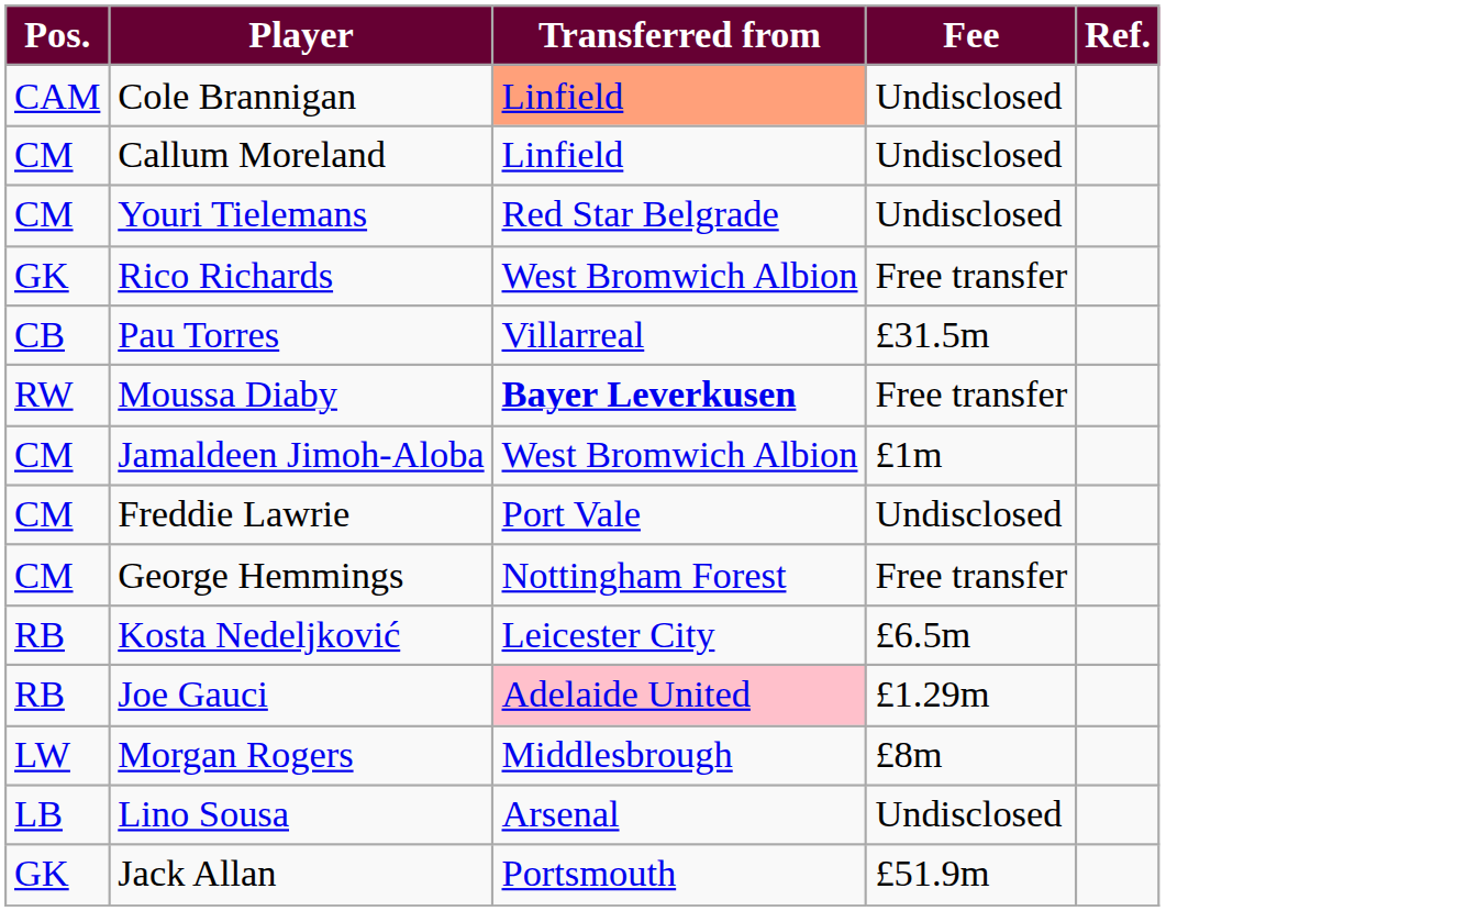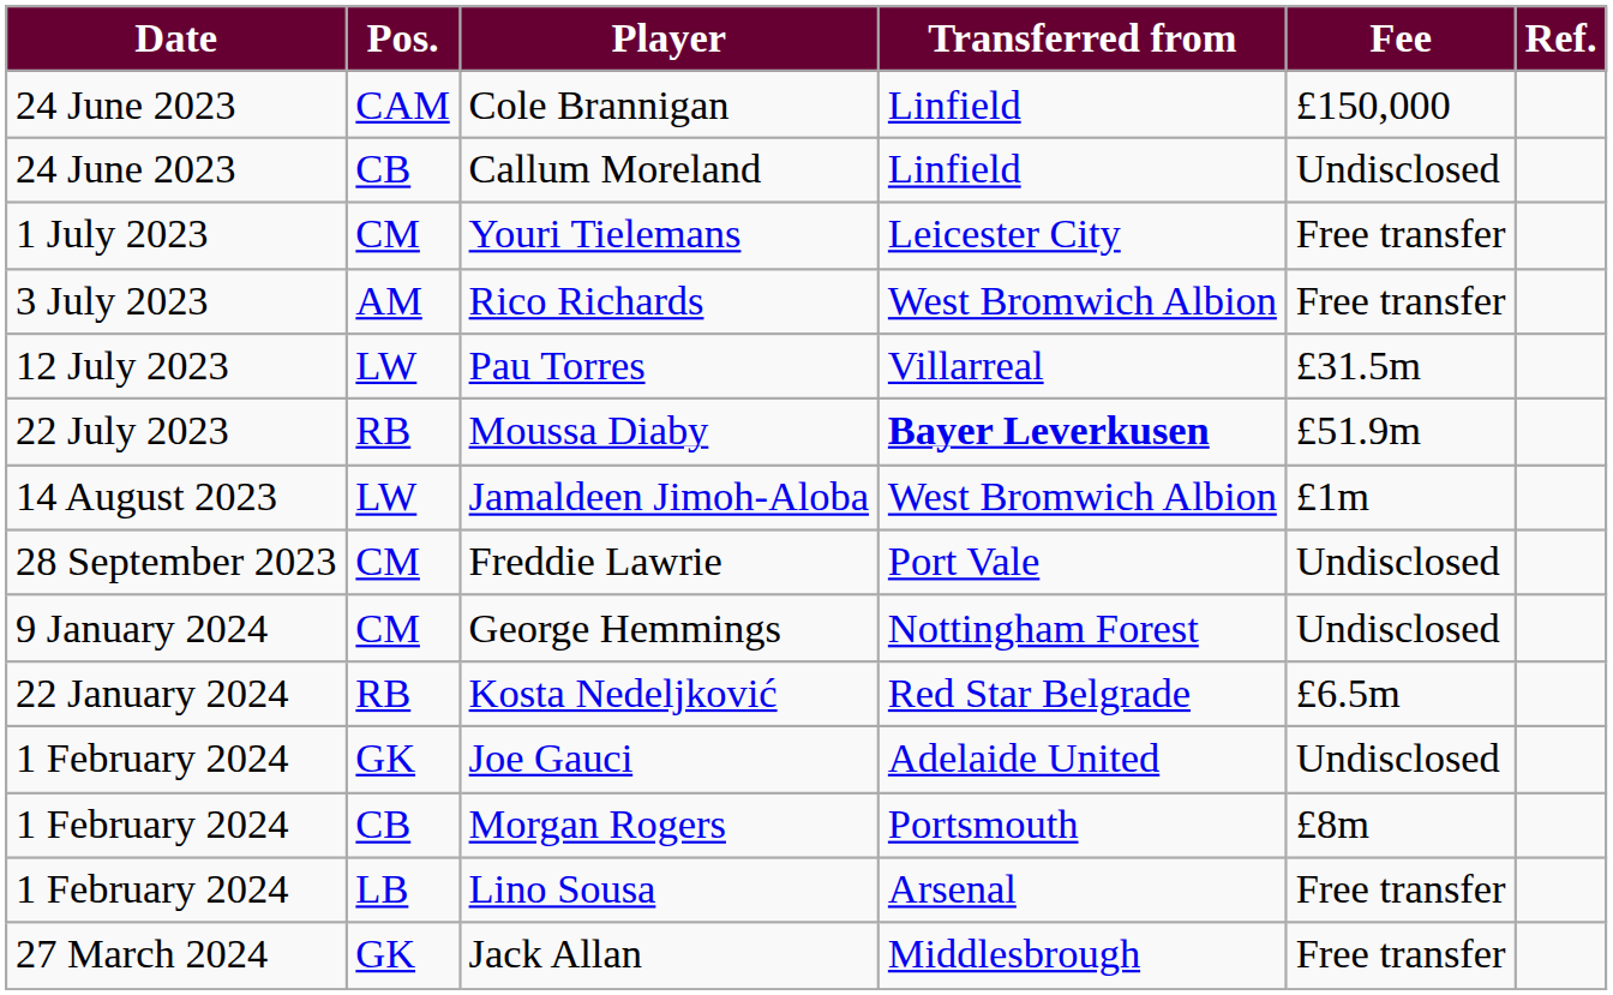+ column: Date | 24 June 2023 | 24 June 2023 | 1 July 2023 | 3 July 2023 | 12 July 2023 | 22 July 2023 | 14 August 2023 | 28 September 2023 | 9 January 2024 | 22 January 2024 | 1 February 2024 | 1 February 2024 | 1 February 2024 | 27 March 2024
Cole Brannigan | Transferred from: lightsalmon background -> no background
Cole Brannigan | Fee: Undisclosed -> £150,000
Callum Moreland | Pos.: CM -> CB
Youri Tielemans | Transferred from: Red Star Belgrade -> Leicester City
Youri Tielemans | Fee: Undisclosed -> Free transfer
Rico Richards | Pos.: GK -> AM
Pau Torres | Pos.: CB -> LW
Moussa Diaby | Pos.: RW -> RB
Moussa Diaby | Fee: Free transfer -> £51.9m
Jamaldeen Jimoh-Aloba | Pos.: CM -> LW
George Hemmings | Fee: Free transfer -> Undisclosed
Kosta Nedeljković | Transferred from: Leicester City -> Red Star Belgrade
Joe Gauci | Pos.: RB -> GK
Joe Gauci | Transferred from: pink background -> no background
Joe Gauci | Fee: £1.29m -> Undisclosed
Morgan Rogers | Pos.: LW -> CB
Morgan Rogers | Transferred from: Middlesbrough -> Portsmouth
Lino Sousa | Fee: Undisclosed -> Free transfer
Jack Allan | Transferred from: Portsmouth -> Middlesbrough
Jack Allan | Fee: £51.9m -> Free transfer
